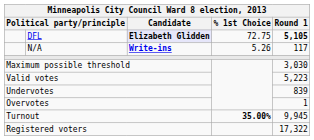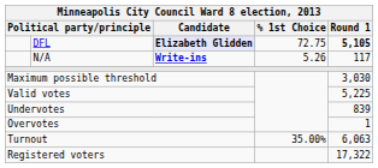Valid votes | Round 1: 5,223 -> 5,225
Turnout | % 1st Choice: bold -> normal
Turnout | Round 1: 9,945 -> 6,063
